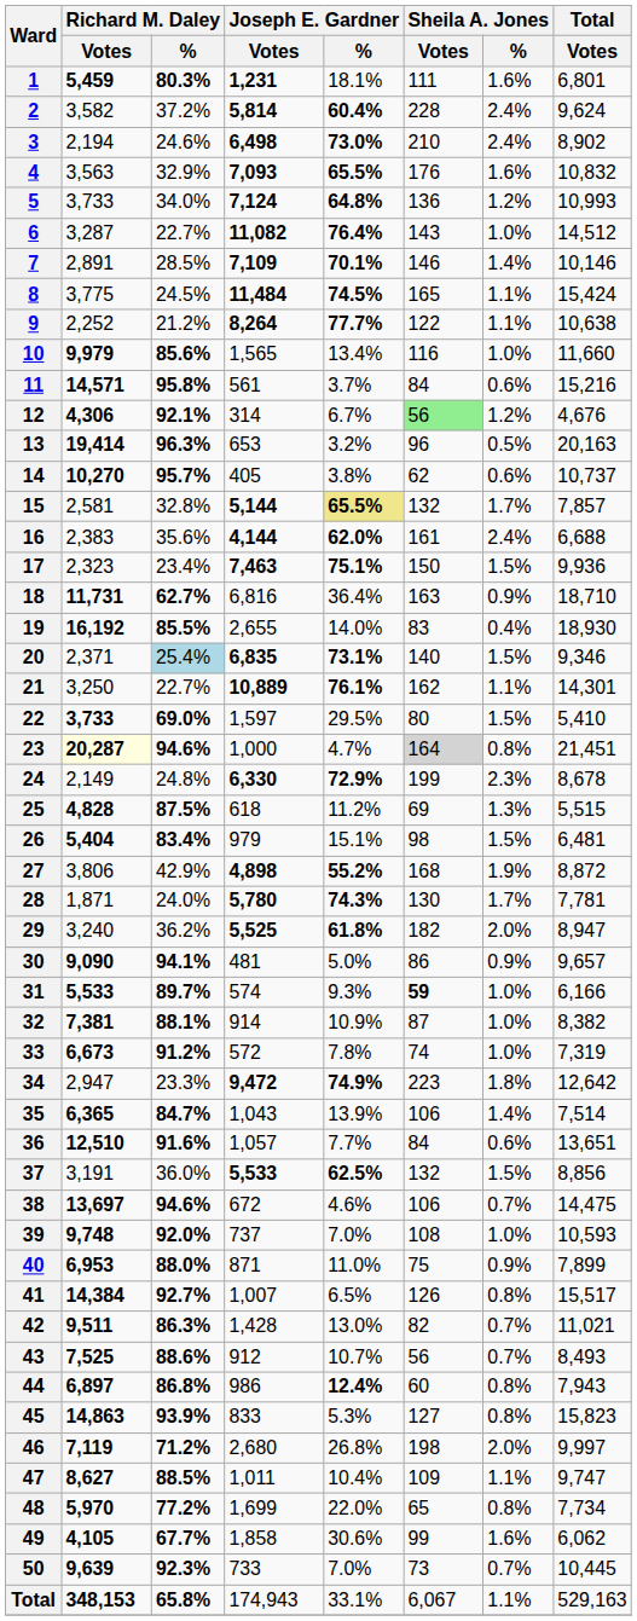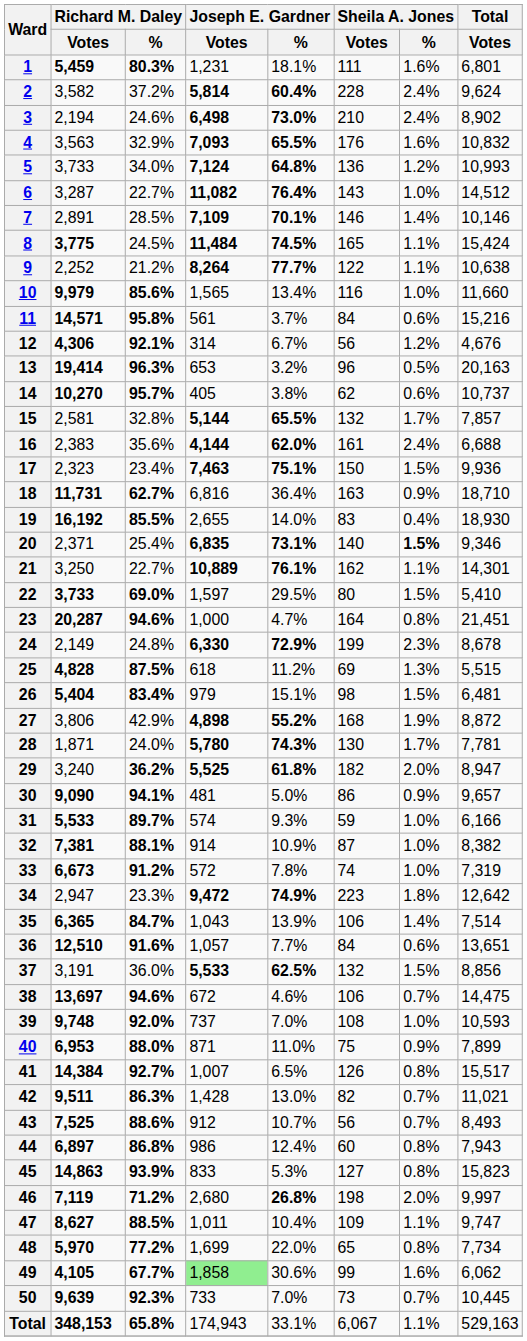1 | Joseph E. Gardner / Votes: bold -> normal
8 | Richard M. Daley / Votes: normal -> bold
12 | Sheila A. Jones / Votes: lightgreen background -> no background
15 | Joseph E. Gardner / %: khaki background -> no background
20 | Richard M. Daley / %: lightblue background -> no background
20 | Sheila A. Jones / %: normal -> bold
23 | Richard M. Daley / Votes: lightyellow background -> no background
23 | Sheila A. Jones / Votes: lightgrey background -> no background
29 | Richard M. Daley / %: normal -> bold
31 | Sheila A. Jones / Votes: bold -> normal
44 | Joseph E. Gardner / %: bold -> normal
46 | Joseph E. Gardner / %: normal -> bold
49 | Joseph E. Gardner / Votes: no background -> lightgreen background
